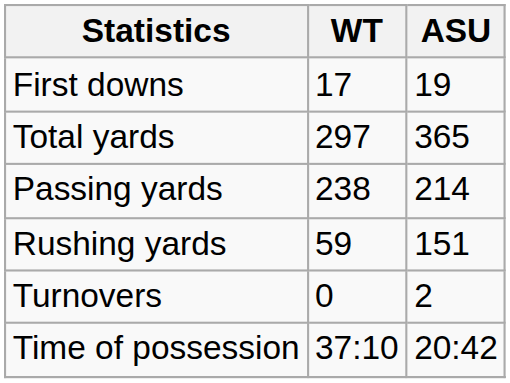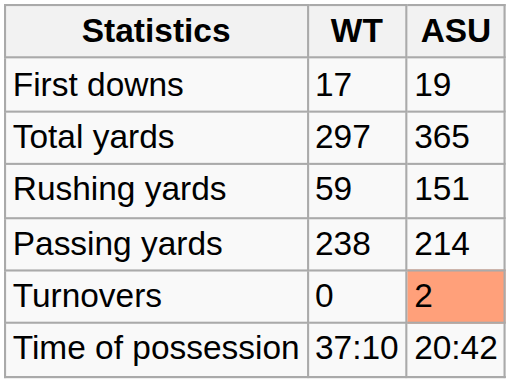rows swapped: Rushing yards <-> Passing yards
Turnovers | ASU: no background -> lightsalmon background
